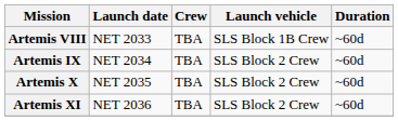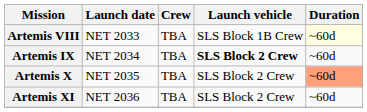Artemis VIII | Duration: no background -> lightyellow background
Artemis IX | Launch vehicle: normal -> bold
Artemis X | Duration: no background -> lightsalmon background
